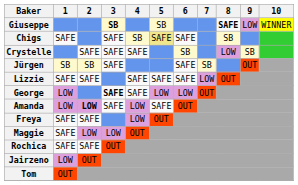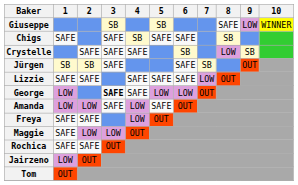Giuseppe | 3: bold -> normal
Giuseppe | 8: bold -> normal
Chigs | 5: khaki background -> no background
Amanda | 2: bold -> normal
